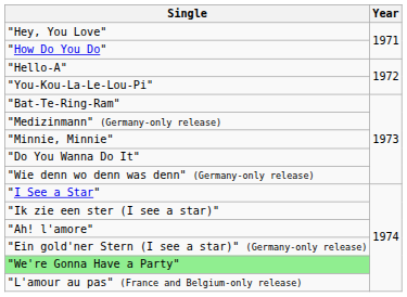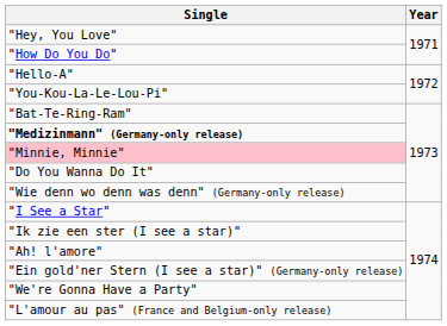"Medizinmann" (Germany-only release) | Single: normal -> bold
"Minnie, Minnie" | Single: no background -> pink background
"We're Gonna Have a Party" | Single: lightgreen background -> no background
